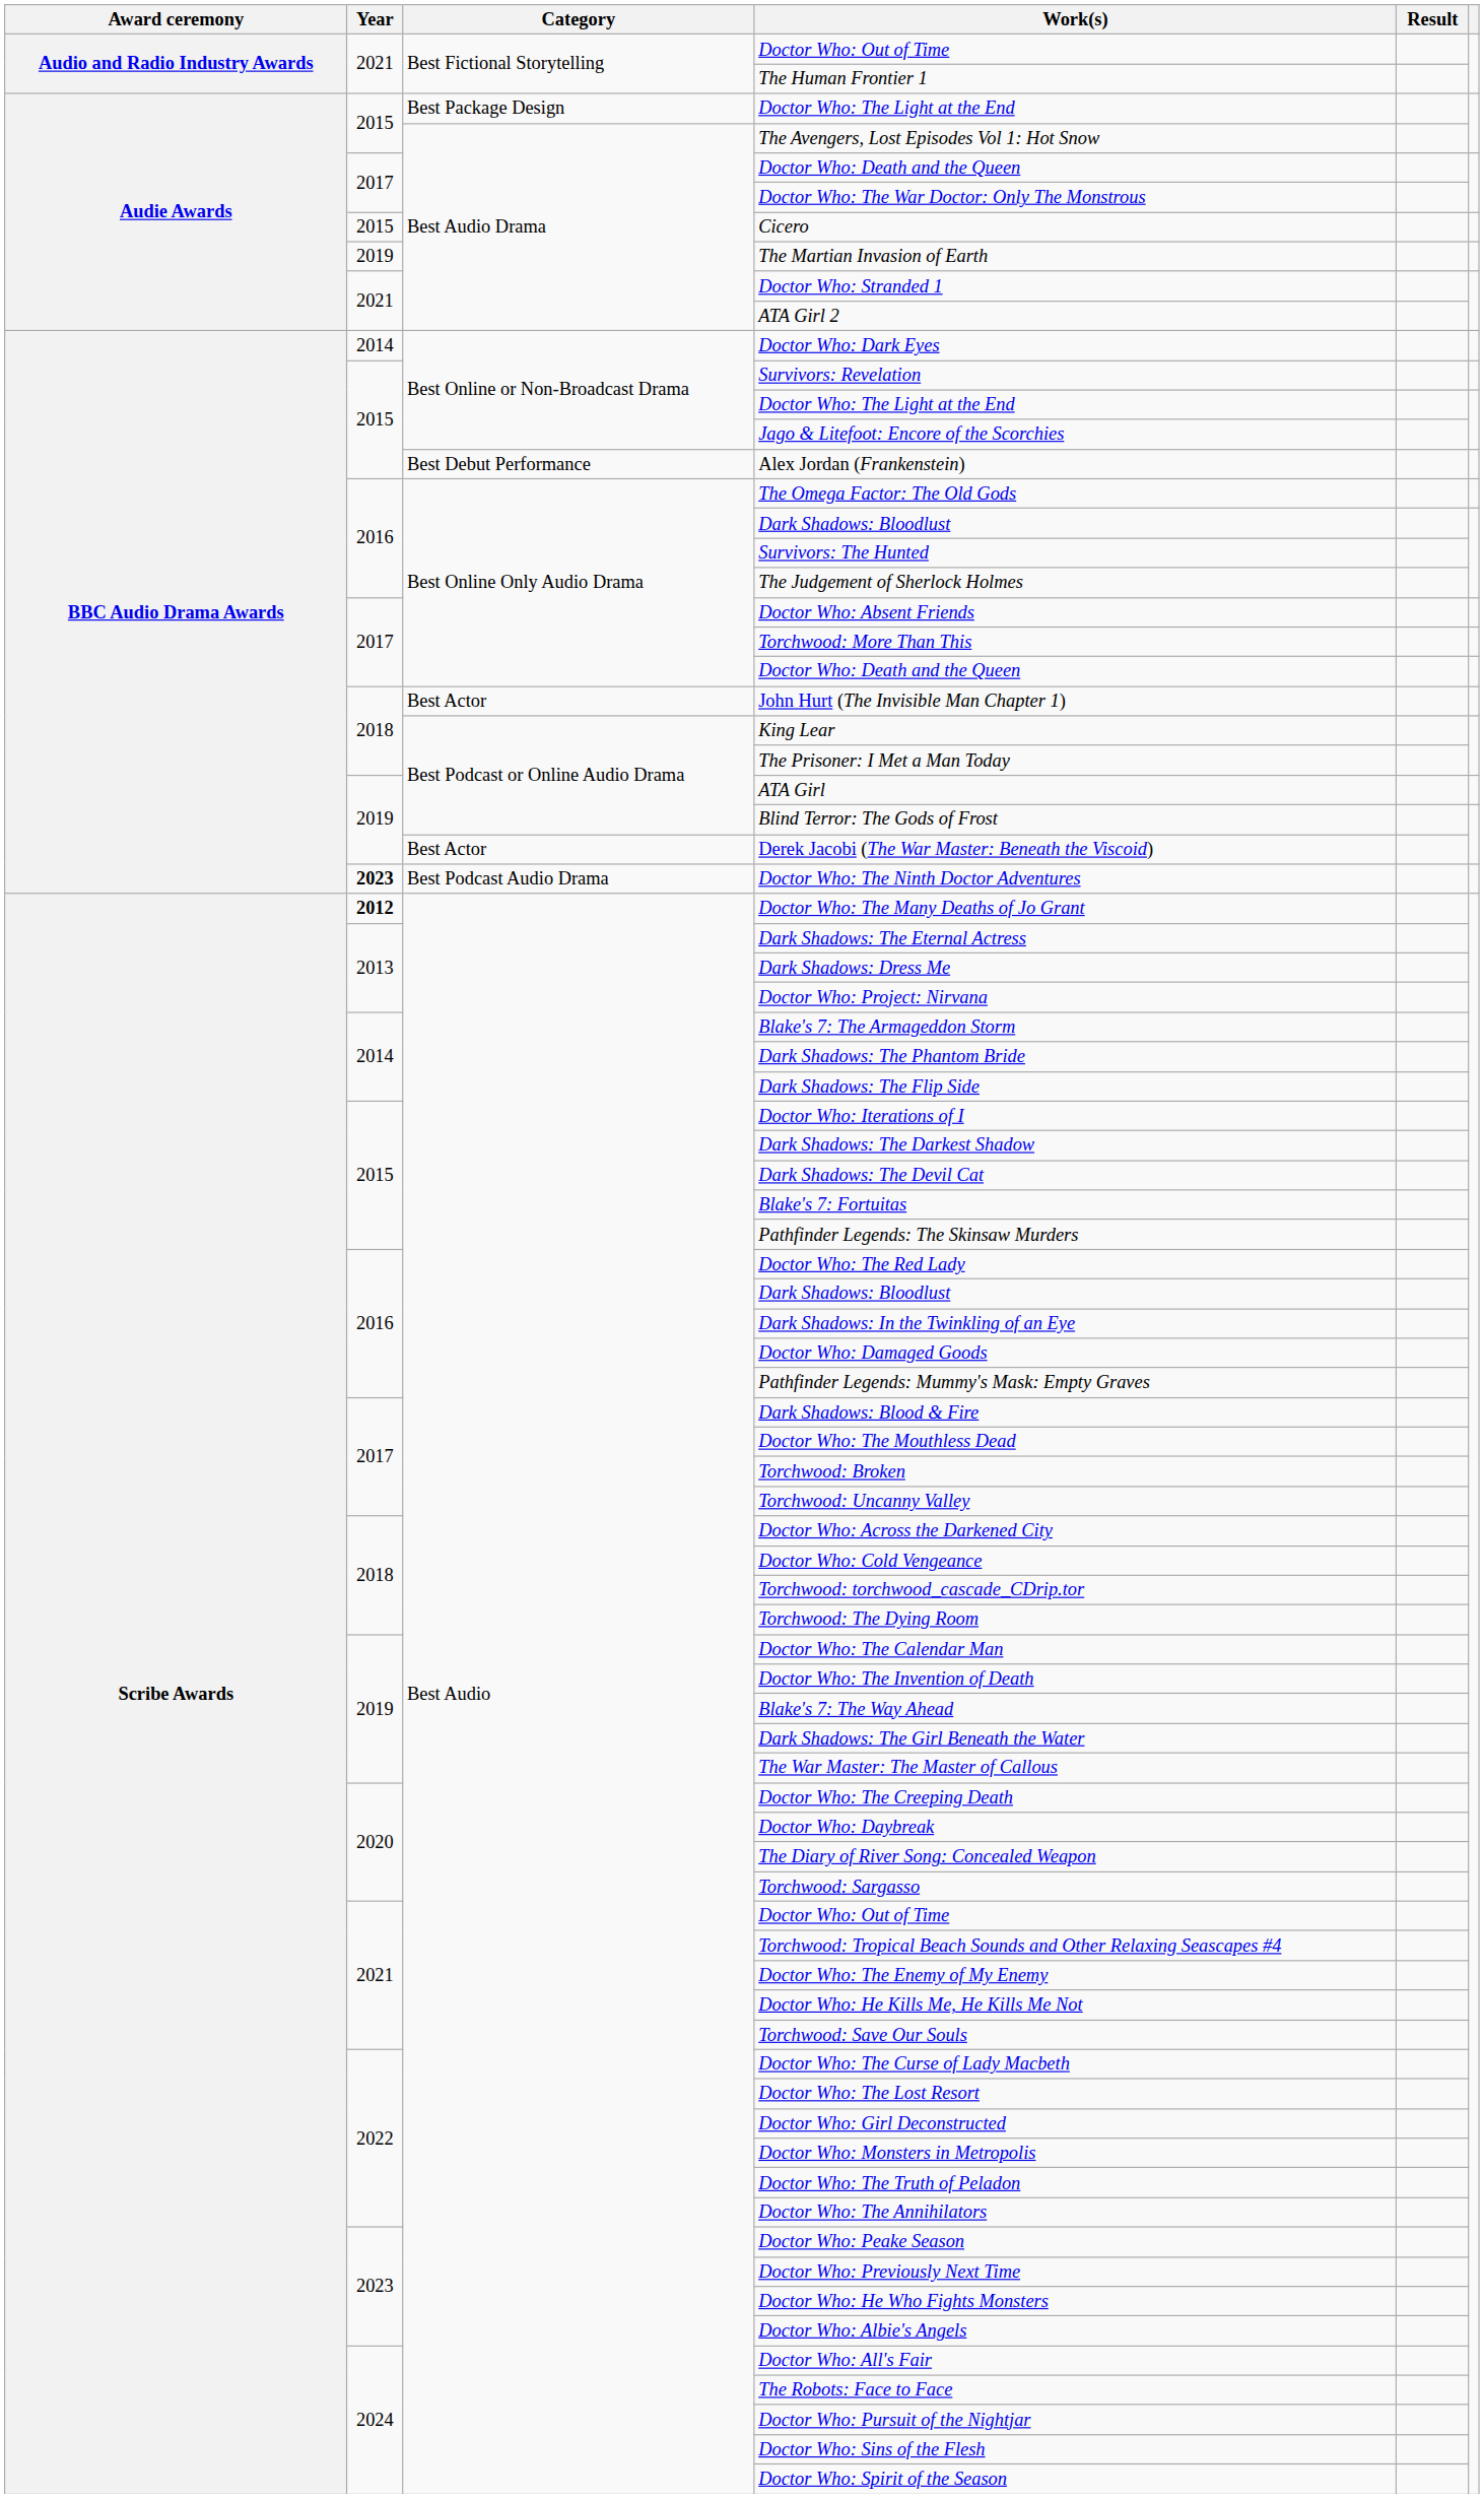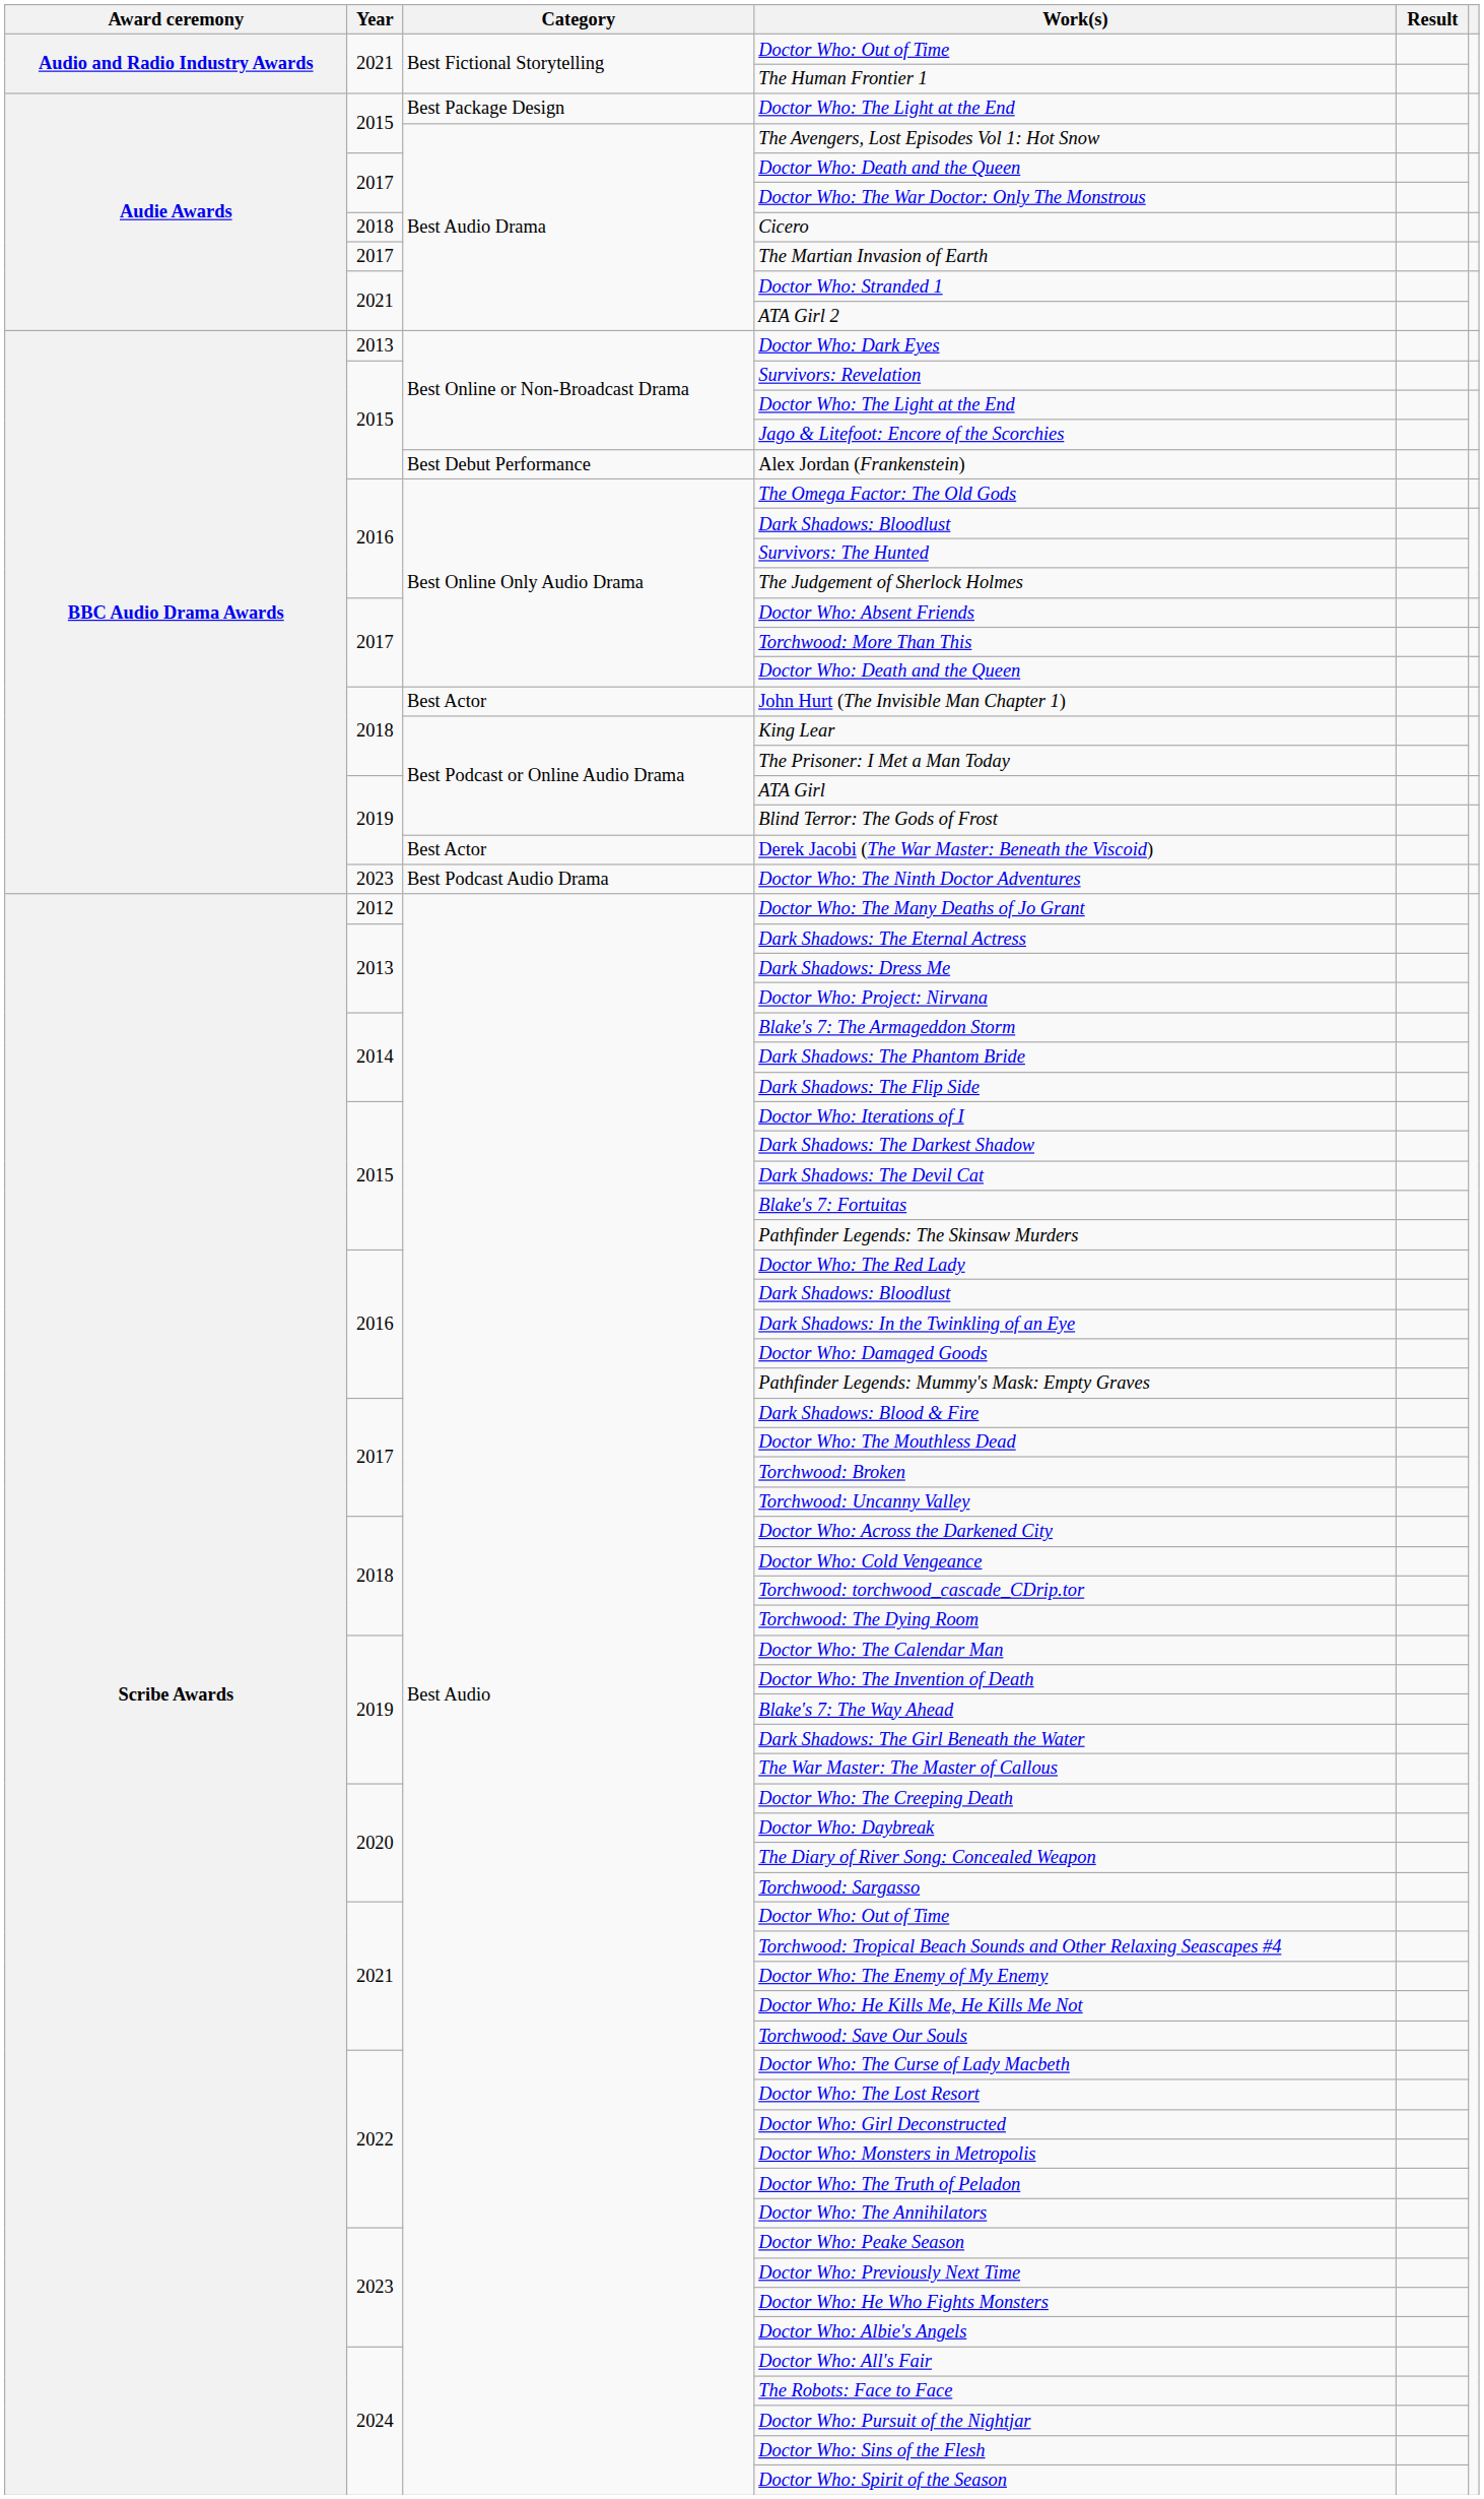Cicero | Year: 2015 -> 2018
The Martian Invasion of Earth | Year: 2019 -> 2017
Doctor Who: Dark Eyes | Year: 2014 -> 2013
Doctor Who: The Ninth Doctor Adventures | Year: bold -> normal
Doctor Who: The Many Deaths of Jo Grant | Year: bold -> normal
